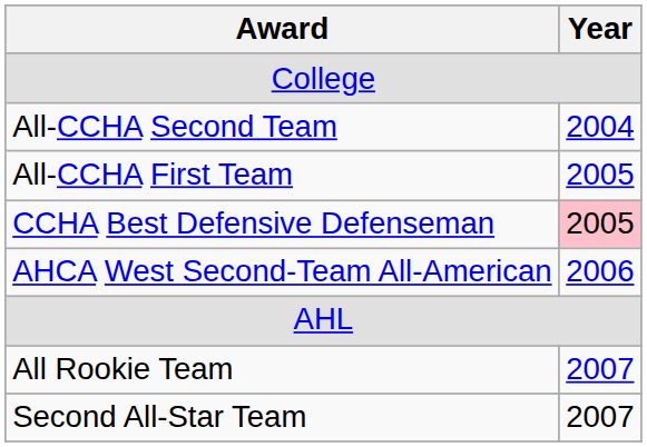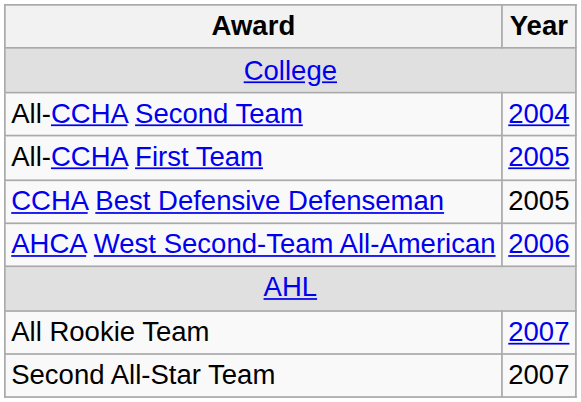CCHA Best Defensive Defenseman | Year: pink background -> no background
